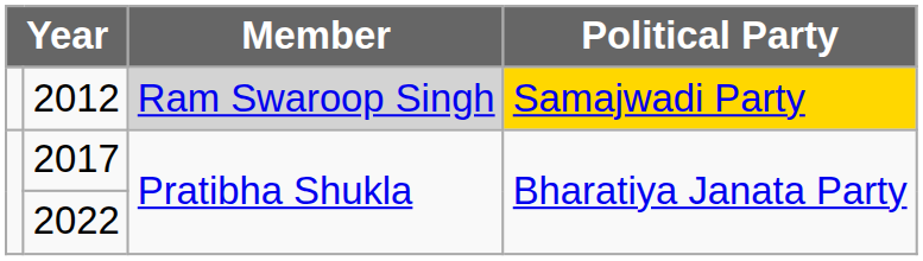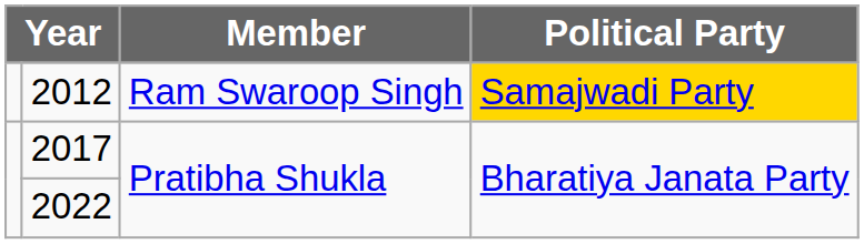2012 | Member: lightgrey background -> no background
